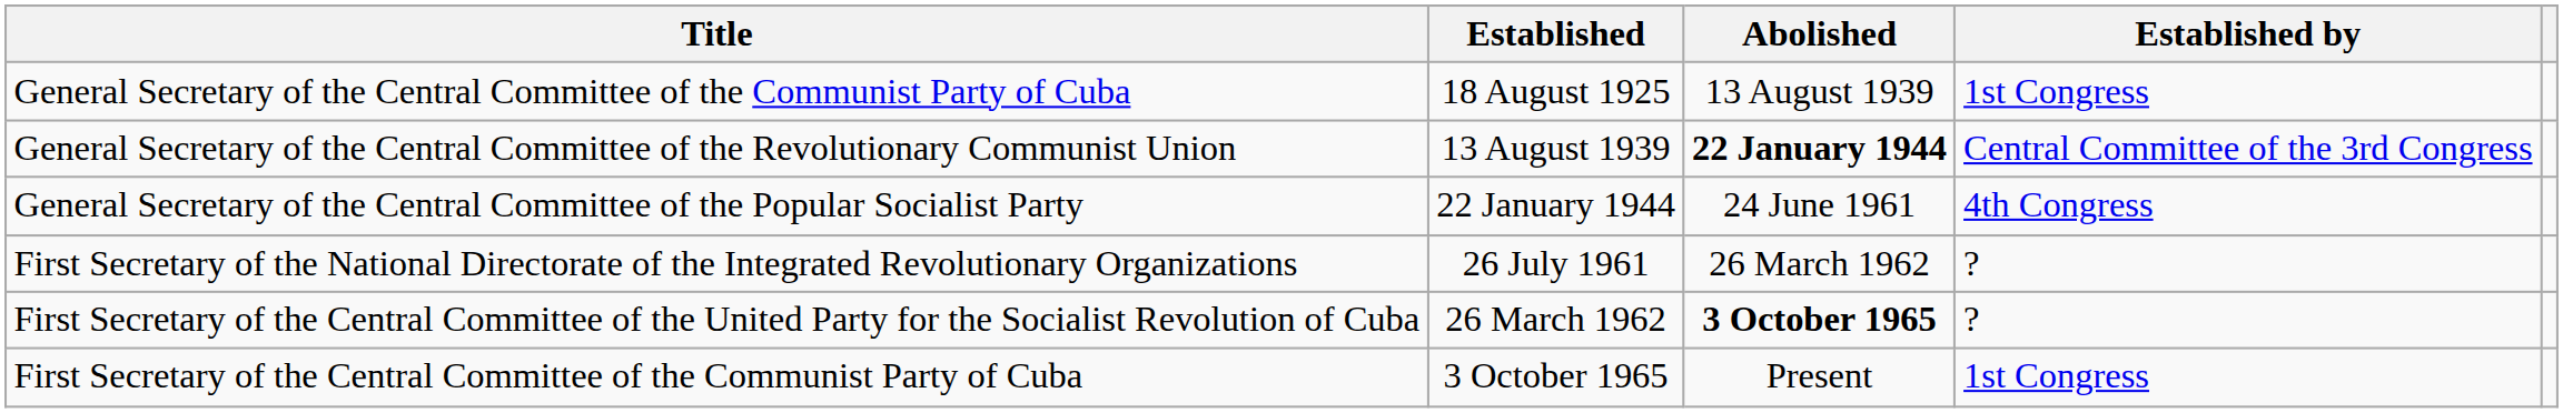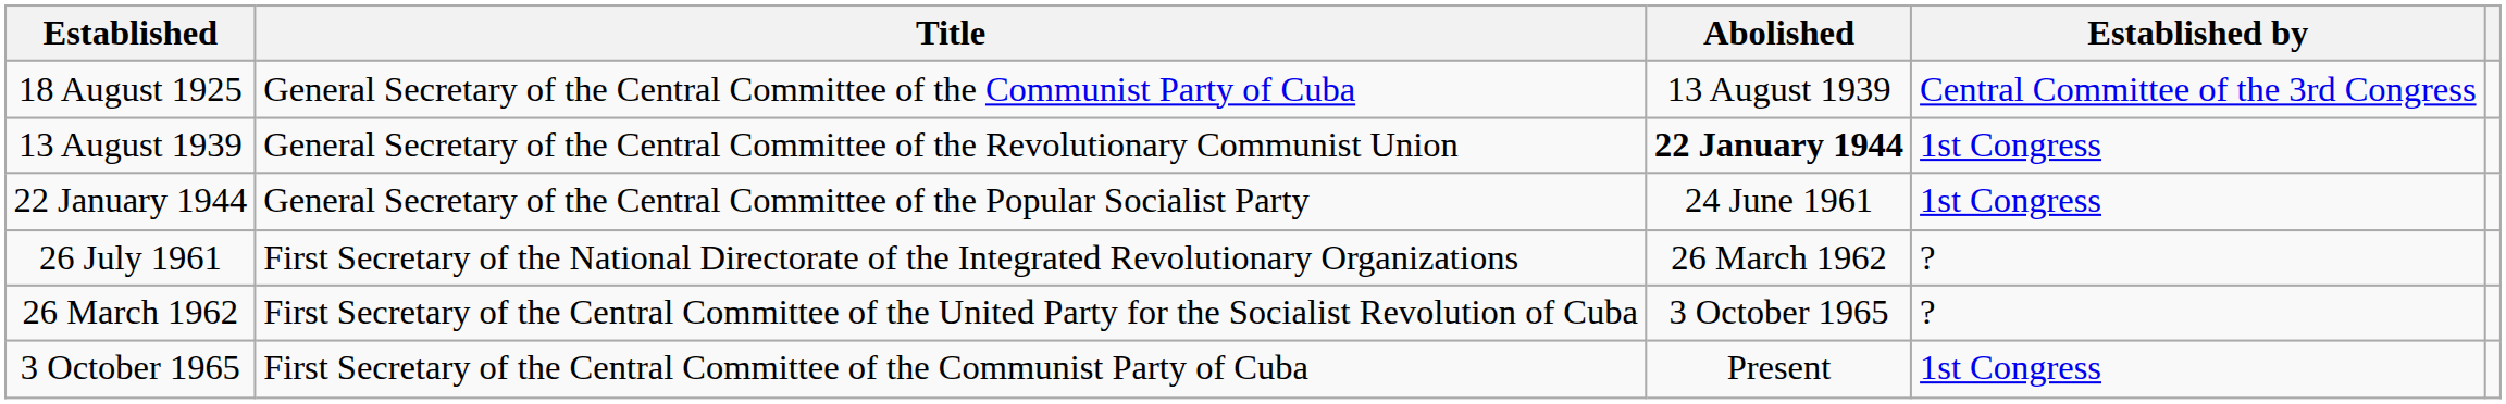columns swapped: Title <-> Established
row 2 | Established by: 1st Congress -> Central Committee of the 3rd Congress
row 3 | Established by: Central Committee of the 3rd Congress -> 1st Congress
row 4 | Established by: 4th Congress -> 1st Congress
row 6 | Abolished: bold -> normal
